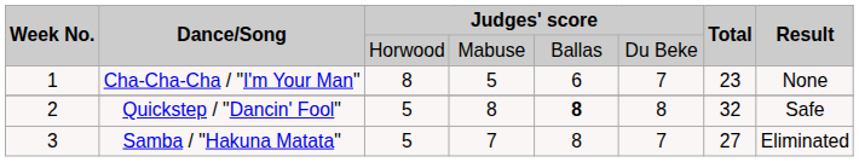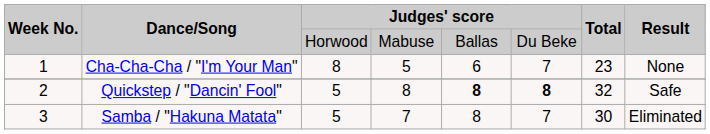Quickstep / "Dancin' Fool" | column 6: normal -> bold
Samba / "Hakuna Matata" | Total: 27 -> 30
